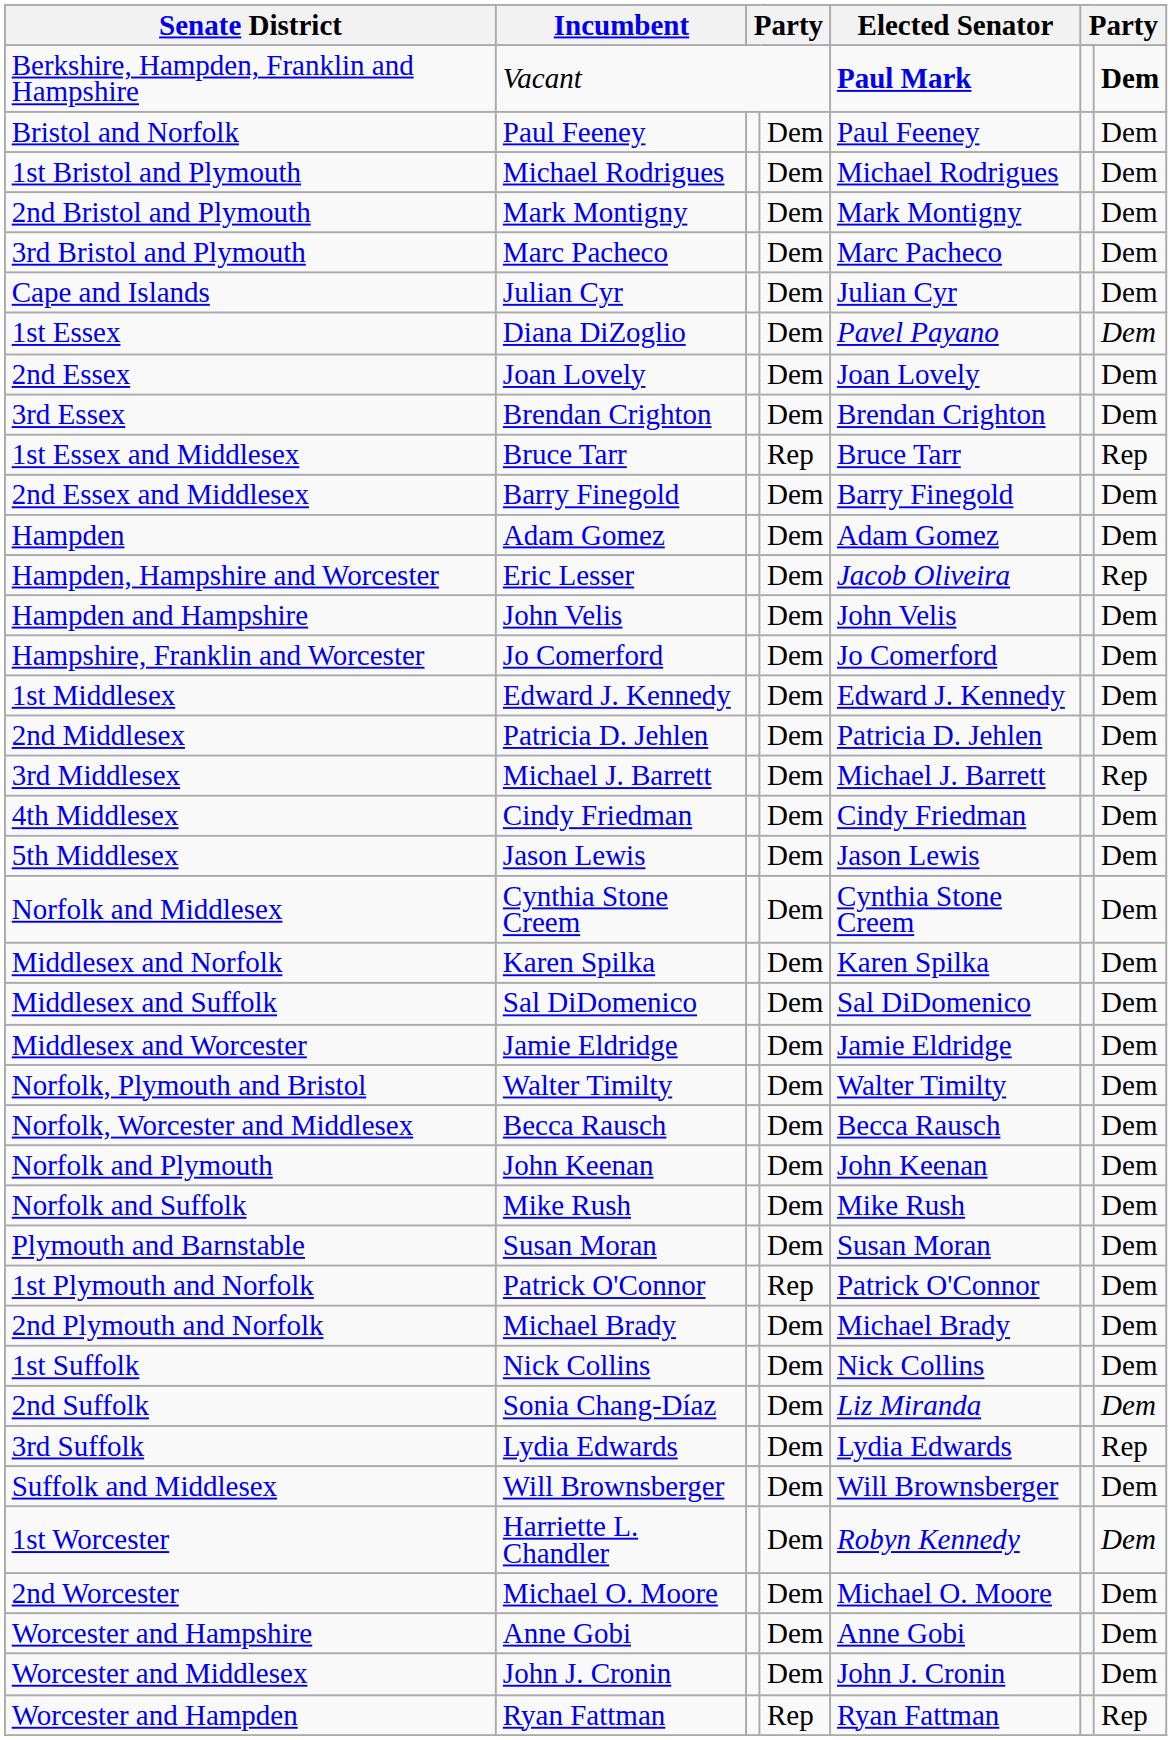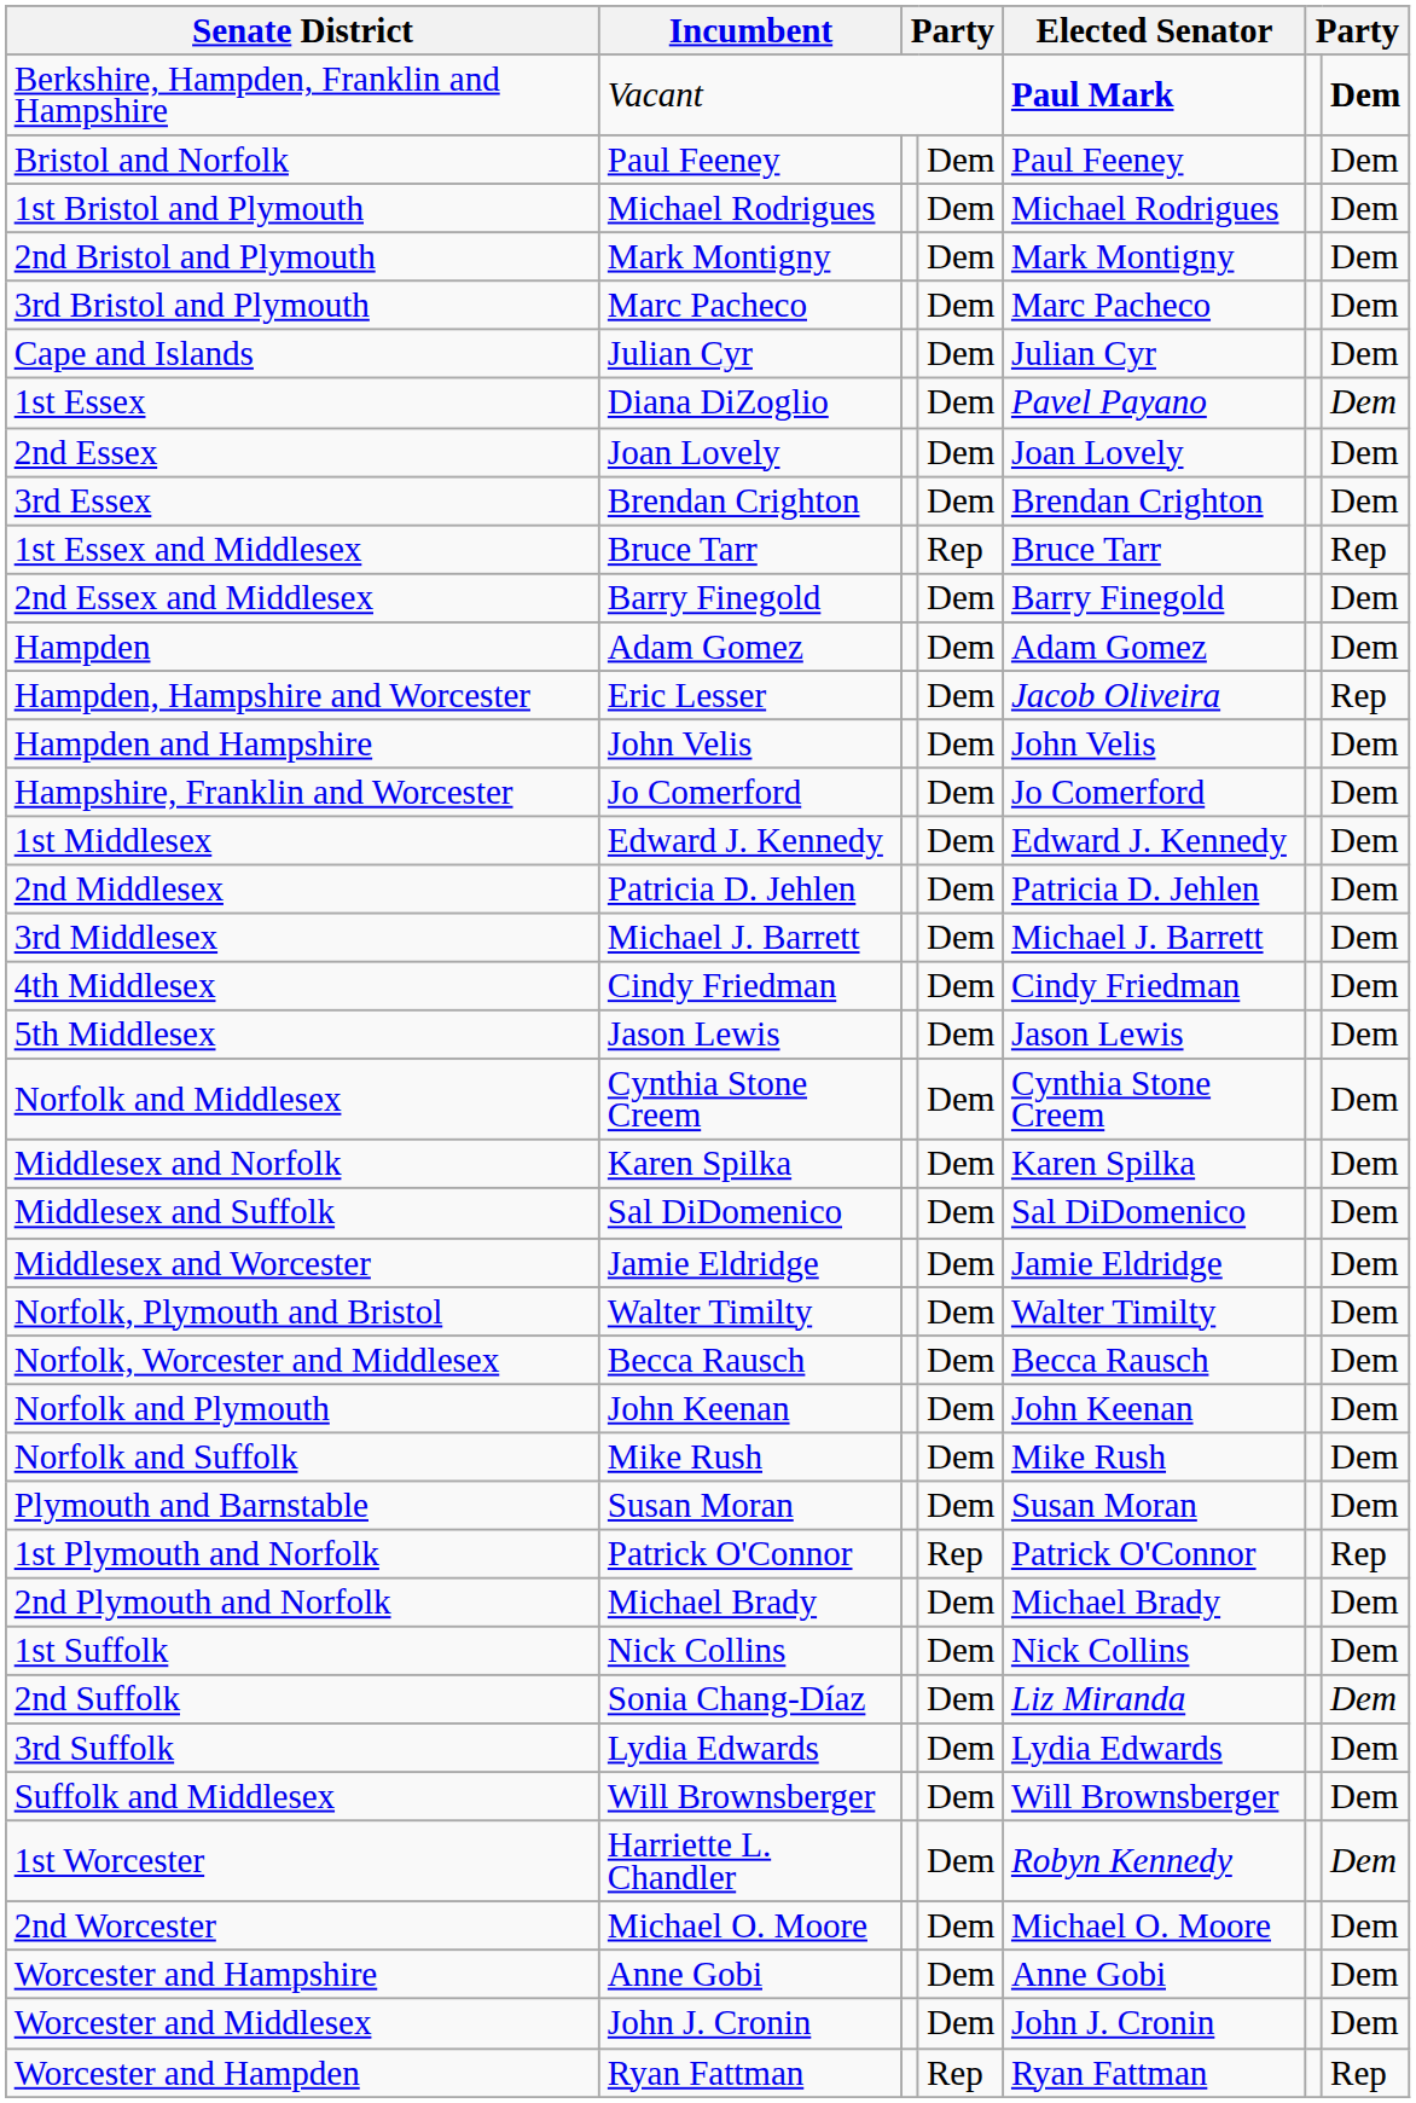3rd Middlesex | column 7: Rep -> Dem
1st Plymouth and Norfolk | column 7: Dem -> Rep
3rd Suffolk | column 7: Rep -> Dem
